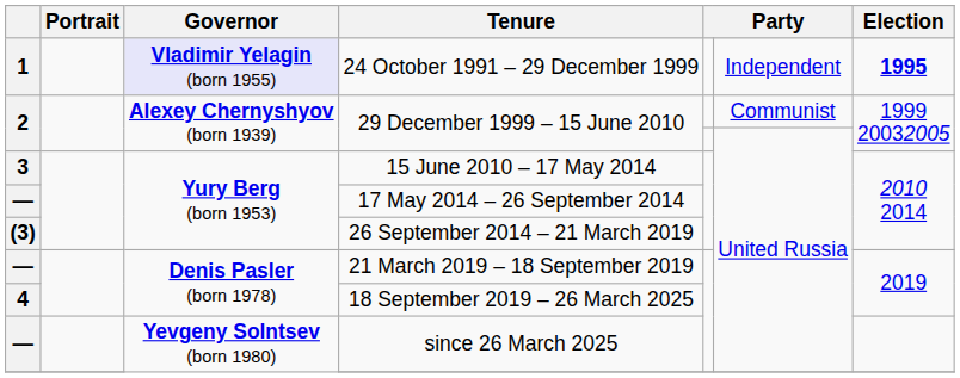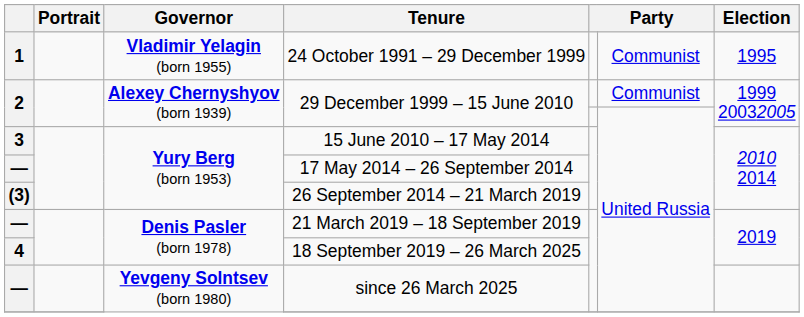24 October 1991 – 29 December 1999 | Governor: lavender background -> no background
24 October 1991 – 29 December 1999 | column 6: Independent -> Communist
24 October 1991 – 29 December 1999 | Election: bold -> normal
